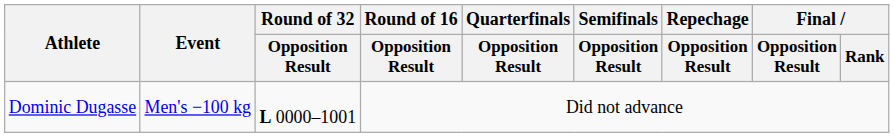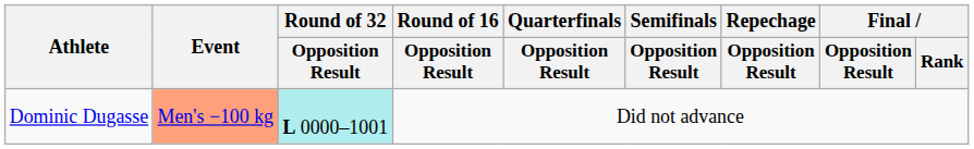Dominic Dugasse | Event: no background -> lightsalmon background
Dominic Dugasse | Round of 32 / Opposition Result: no background -> paleturquoise background
